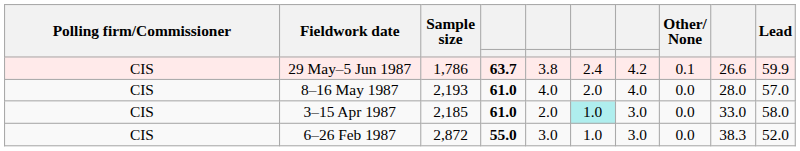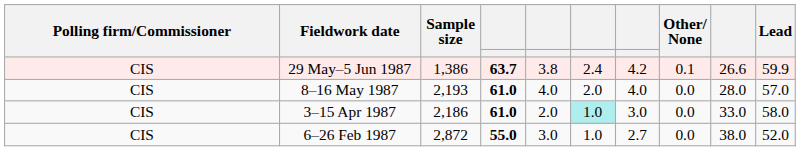29 May–5 Jun 1987 | Sample size: 1,786 -> 1,386
3–15 Apr 1987 | Sample size: 2,185 -> 2,186
6–26 Feb 1987 | column 7: 3.0 -> 2.7
6–26 Feb 1987 | column 9: 38.3 -> 38.0
